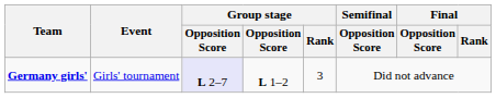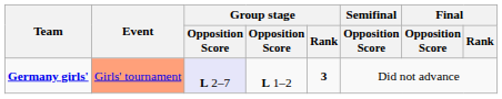Germany girls' | Event: no background -> lightsalmon background
Germany girls' | Group stage / Rank: normal -> bold
